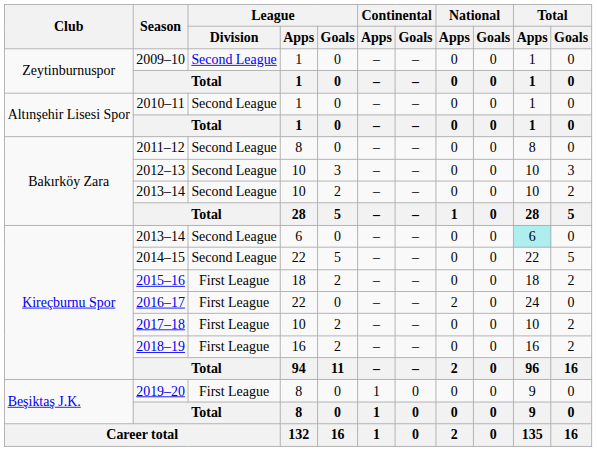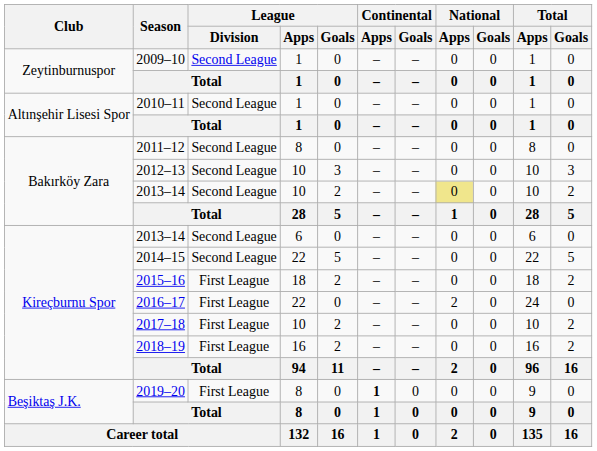2013–14 / 10 | National / Apps: no background -> khaki background
2013–14 / 6 | Total / Apps: paleturquoise background -> no background
2019–20 | Continental / Apps: normal -> bold
